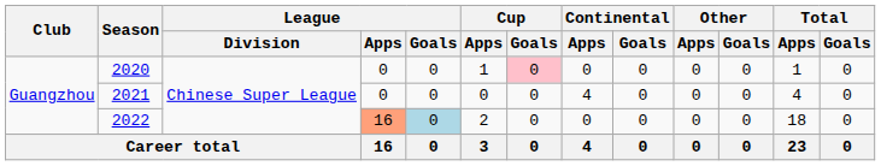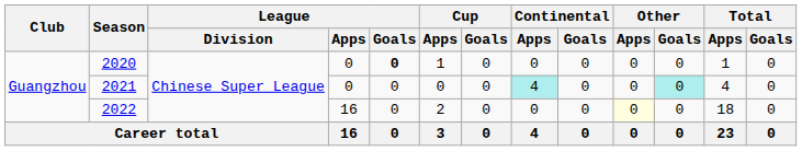2020 | League / Goals: normal -> bold
2020 | Cup / Goals: pink background -> no background
2021 | Continental / Apps: no background -> paleturquoise background
2021 | Other / Goals: no background -> paleturquoise background
2022 | League / Apps: lightsalmon background -> no background
2022 | League / Goals: lightblue background -> no background
2022 | Other / Apps: no background -> lightyellow background
